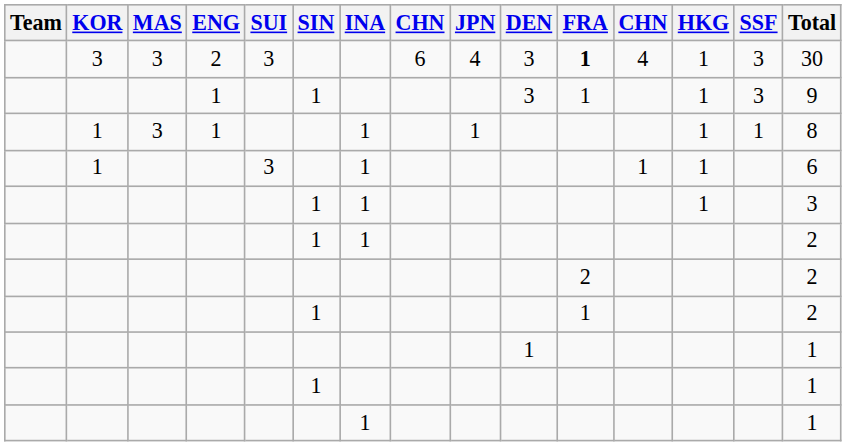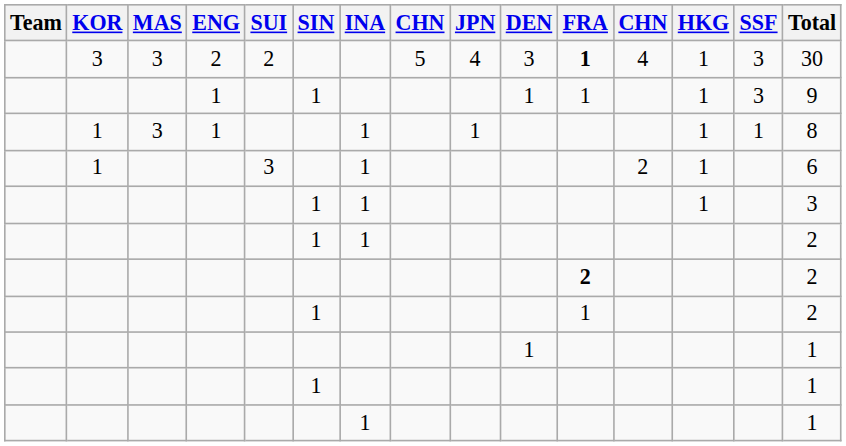row 2 | SUI: 3 -> 2
row 2 | column 8: 6 -> 5
row 3 | DEN: 3 -> 1
row 5 | column 12: 1 -> 2
row 8 | FRA: normal -> bold
